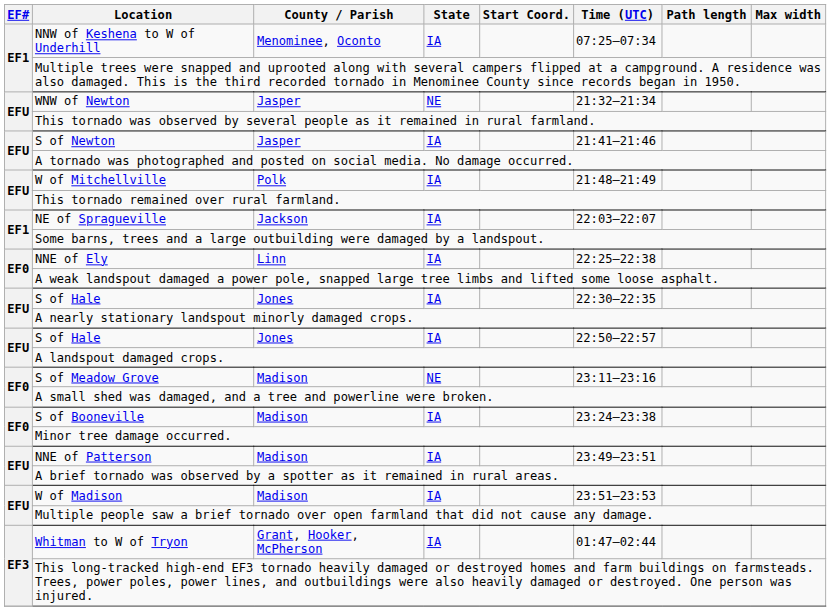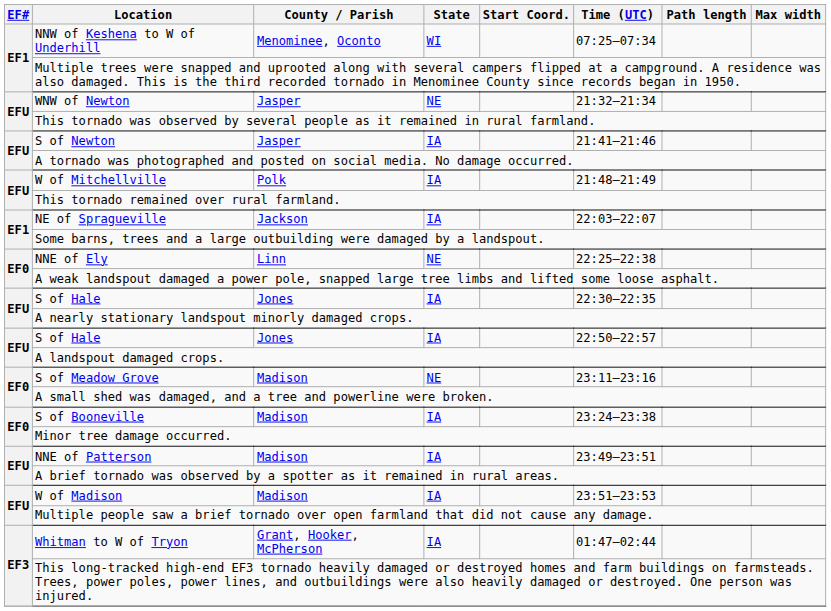NNW of Keshena to W of Underhill | State: IA -> WI
NNE of Ely | State: IA -> NE
